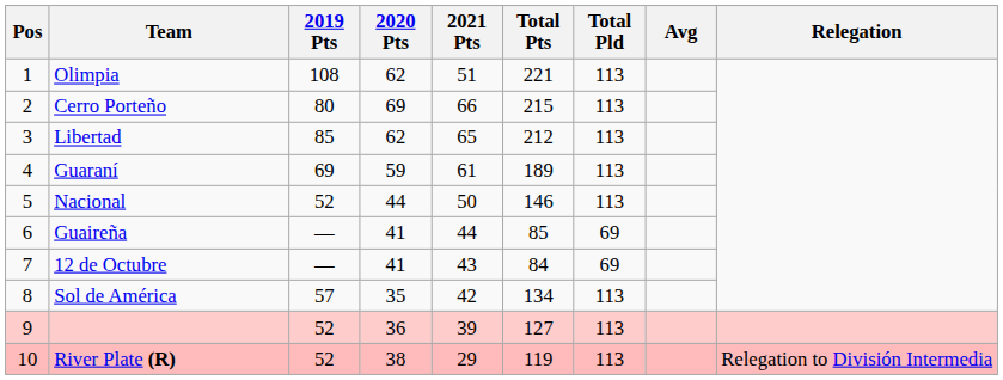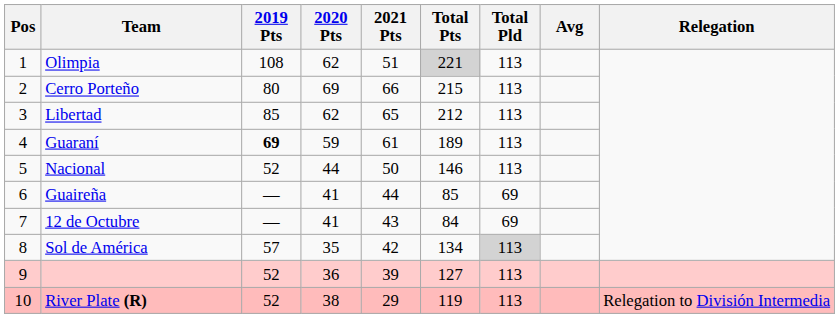Olimpia | Total Pts: no background -> lightgrey background
Guaraní | 2019 Pts: normal -> bold
Sol de América | Total Pld: no background -> lightgrey background
